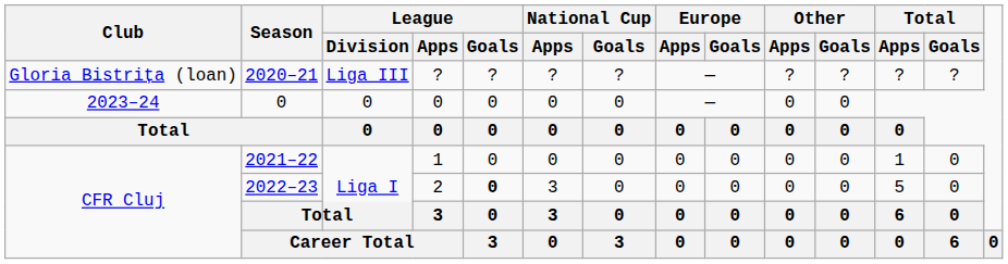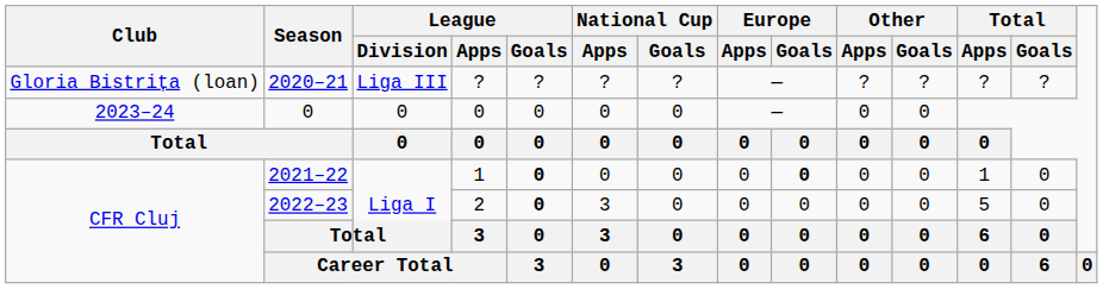2021–22 | League / Goals: normal -> bold
2021–22 | Europe / Goals: normal -> bold
